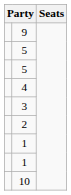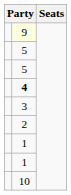9 | column 2: no background -> lightyellow background
4 | column 2: normal -> bold
